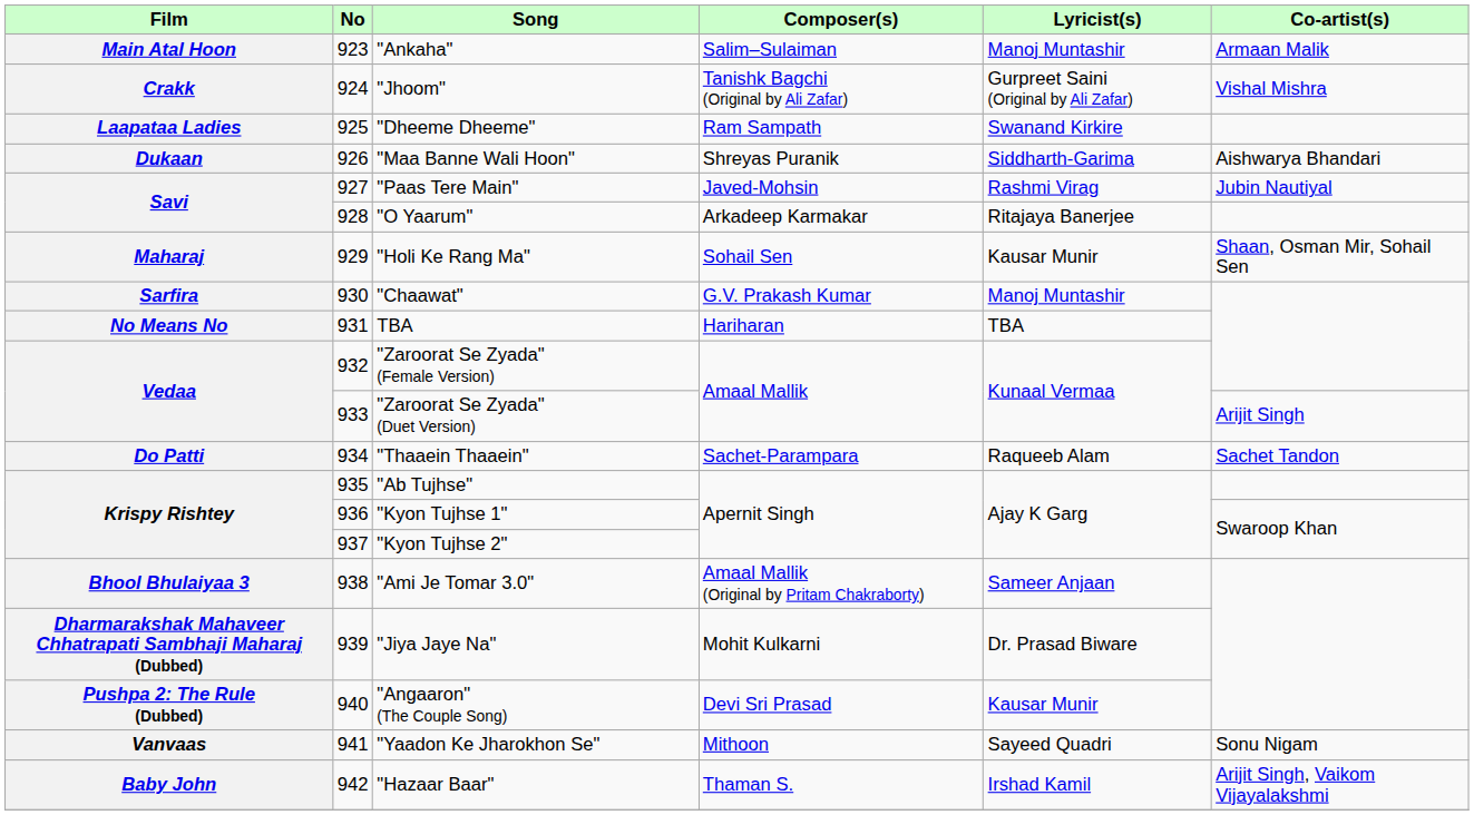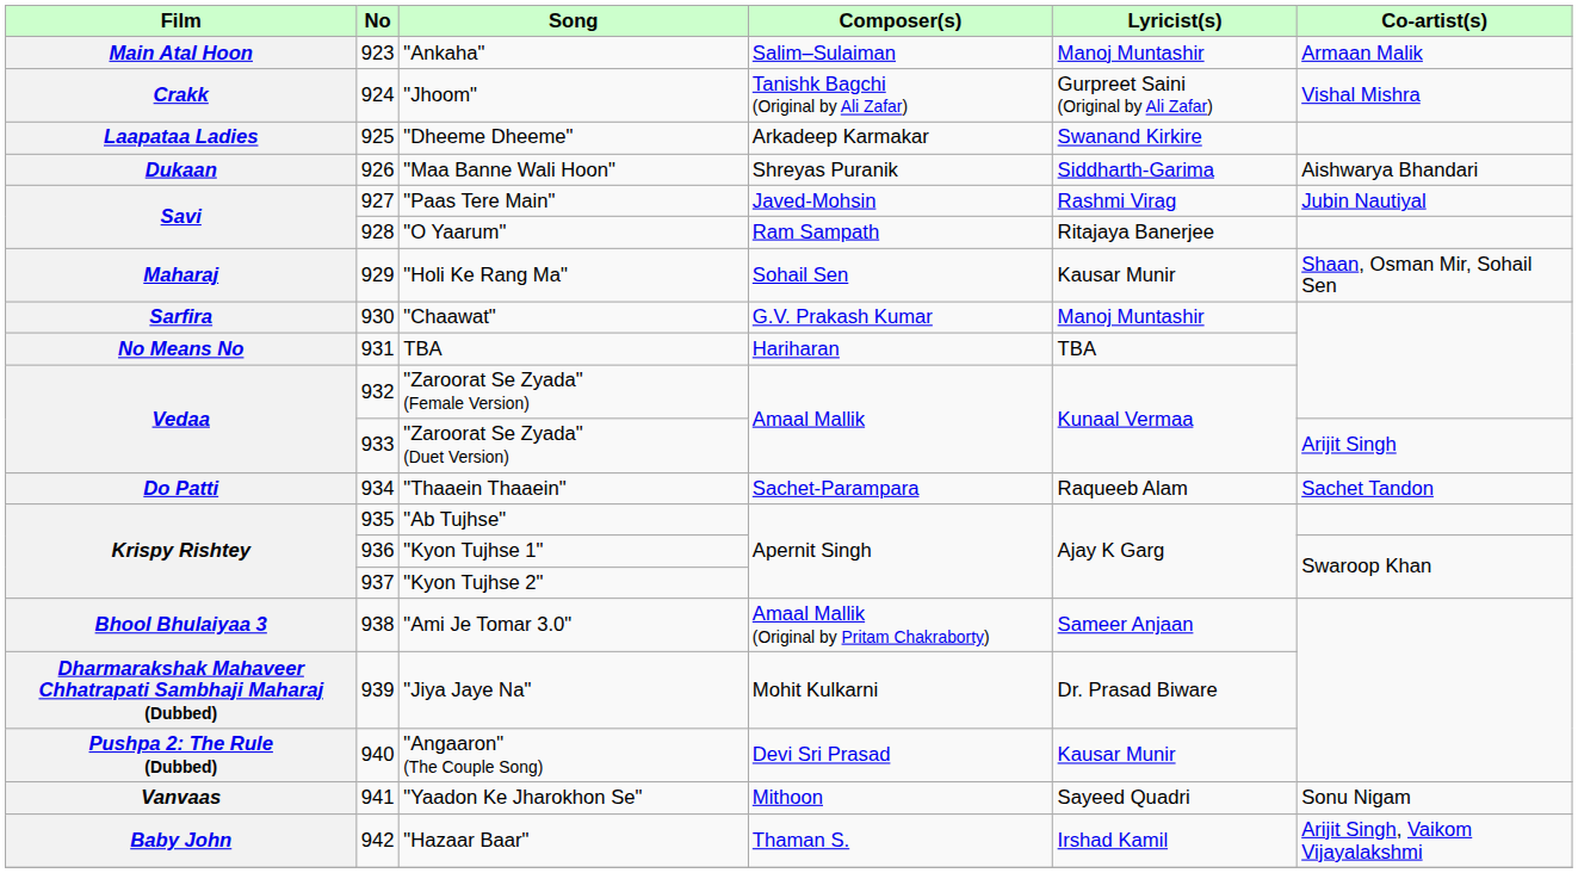"Dheeme Dheeme" | Composer(s): Ram Sampath -> Arkadeep Karmakar
"O Yaarum" | Composer(s): Arkadeep Karmakar -> Ram Sampath
